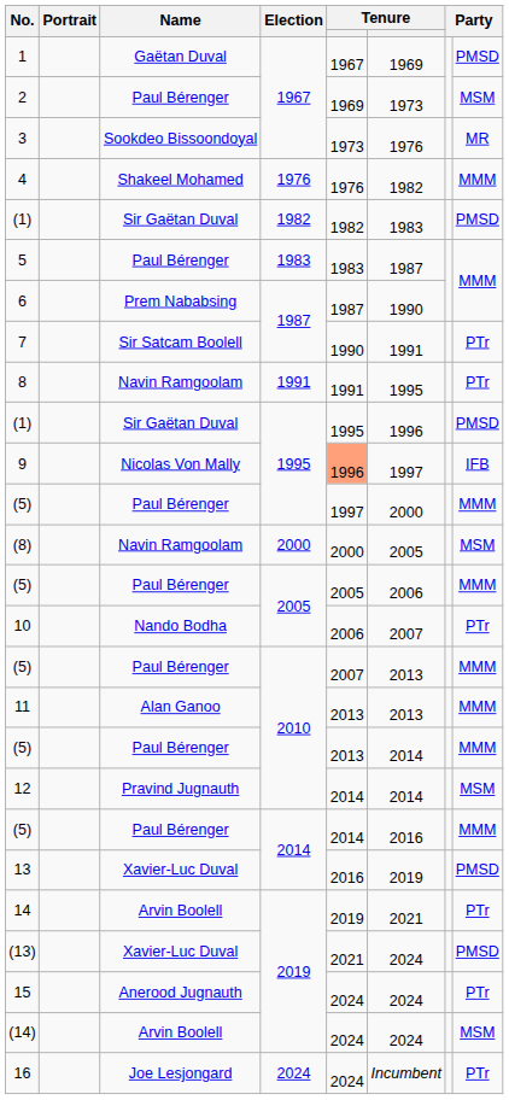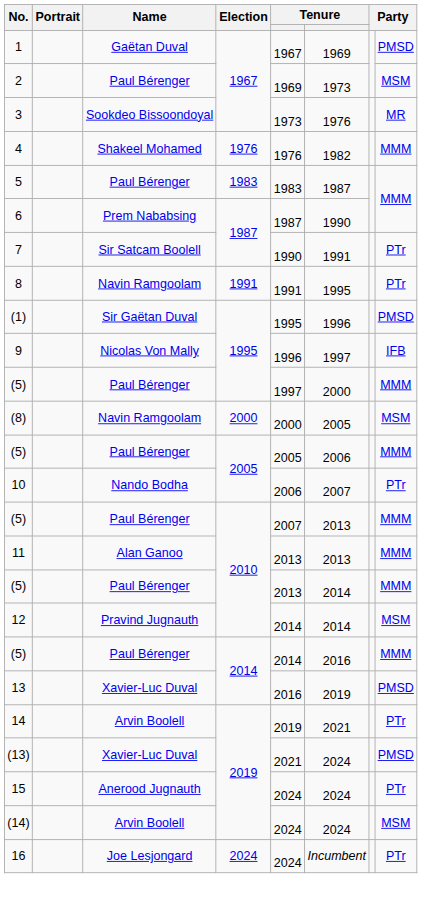- row: (1) | Sir Gaëtan Duval | 1982 | 1982 | 1983 | PMSD
9 | column 5: lightsalmon background -> no background
